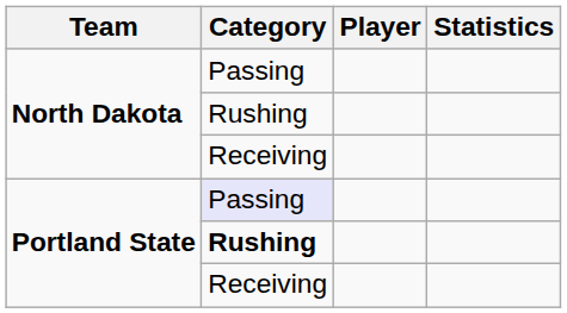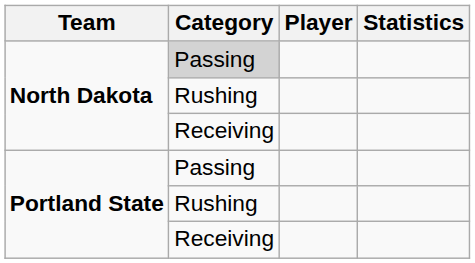North Dakota / Passing | Category: no background -> lightgrey background
Portland State / Passing | Category: lavender background -> no background
Portland State / Rushing | Category: bold -> normal
